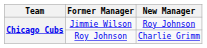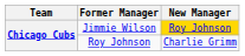Jimmie Wilson | New Manager: no background -> gold background
